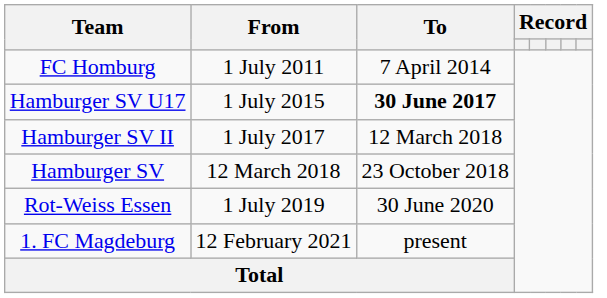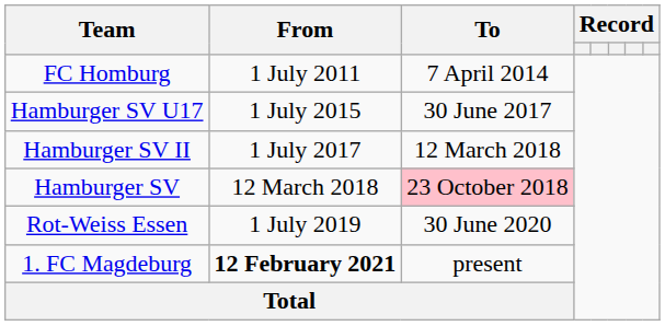Hamburger SV U17 | To: bold -> normal
Hamburger SV | To: no background -> pink background
1. FC Magdeburg | From: normal -> bold
